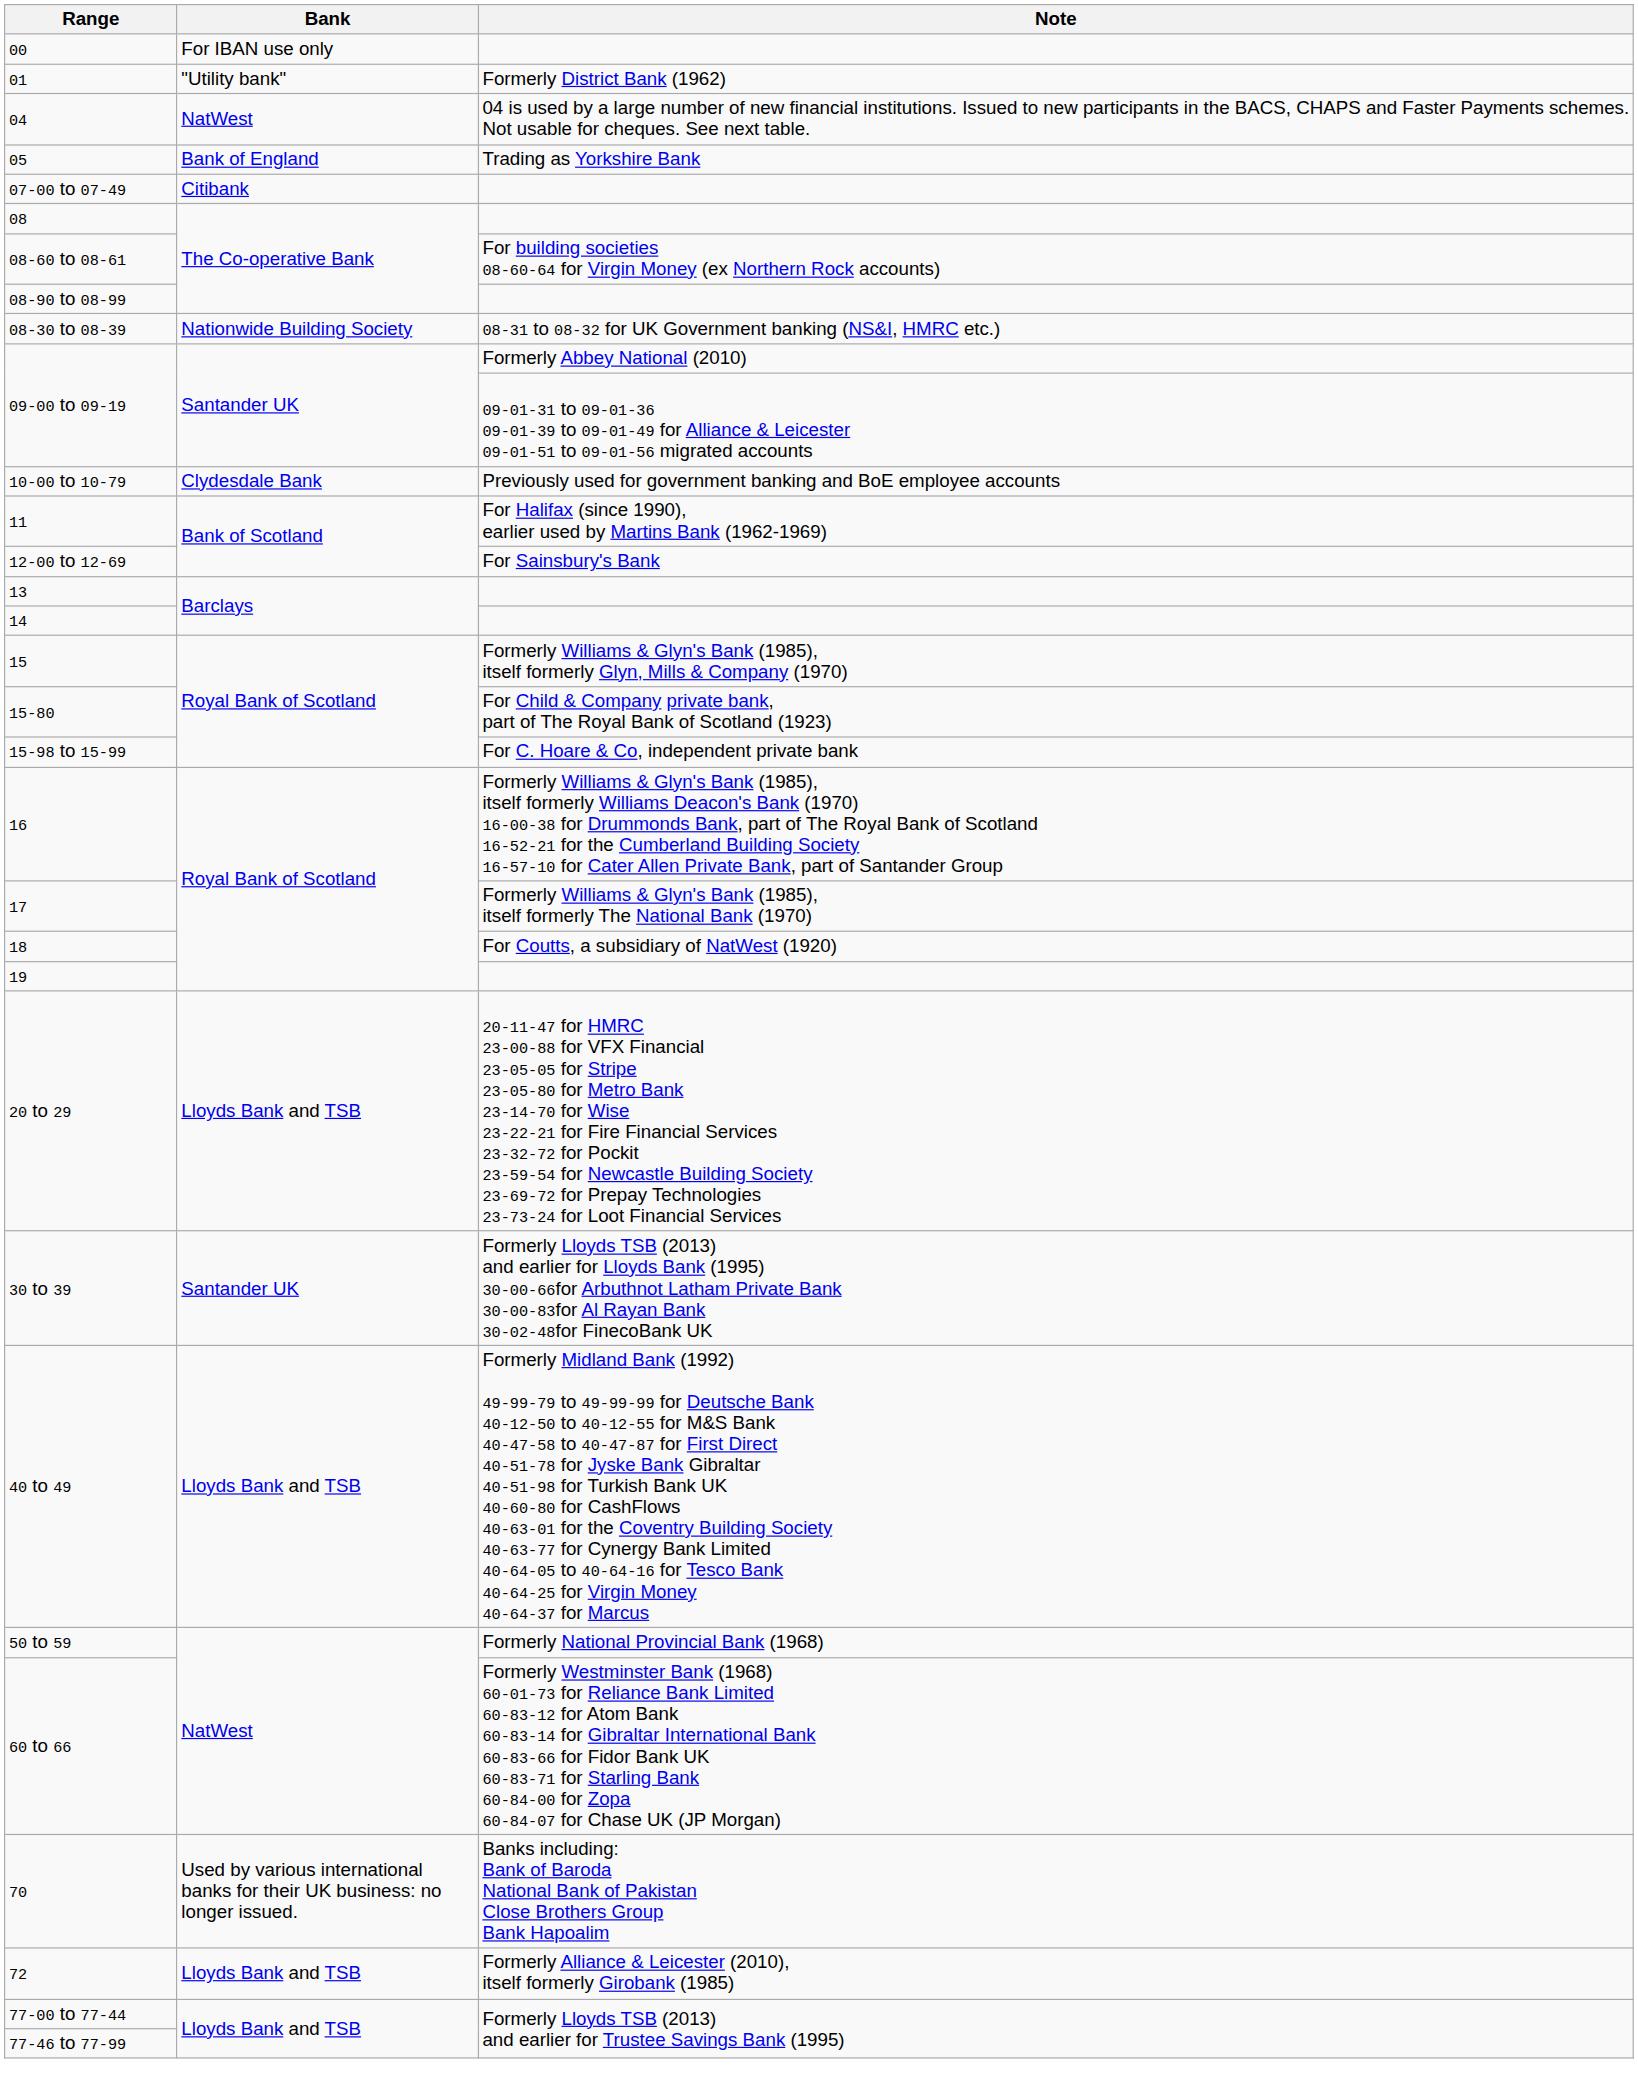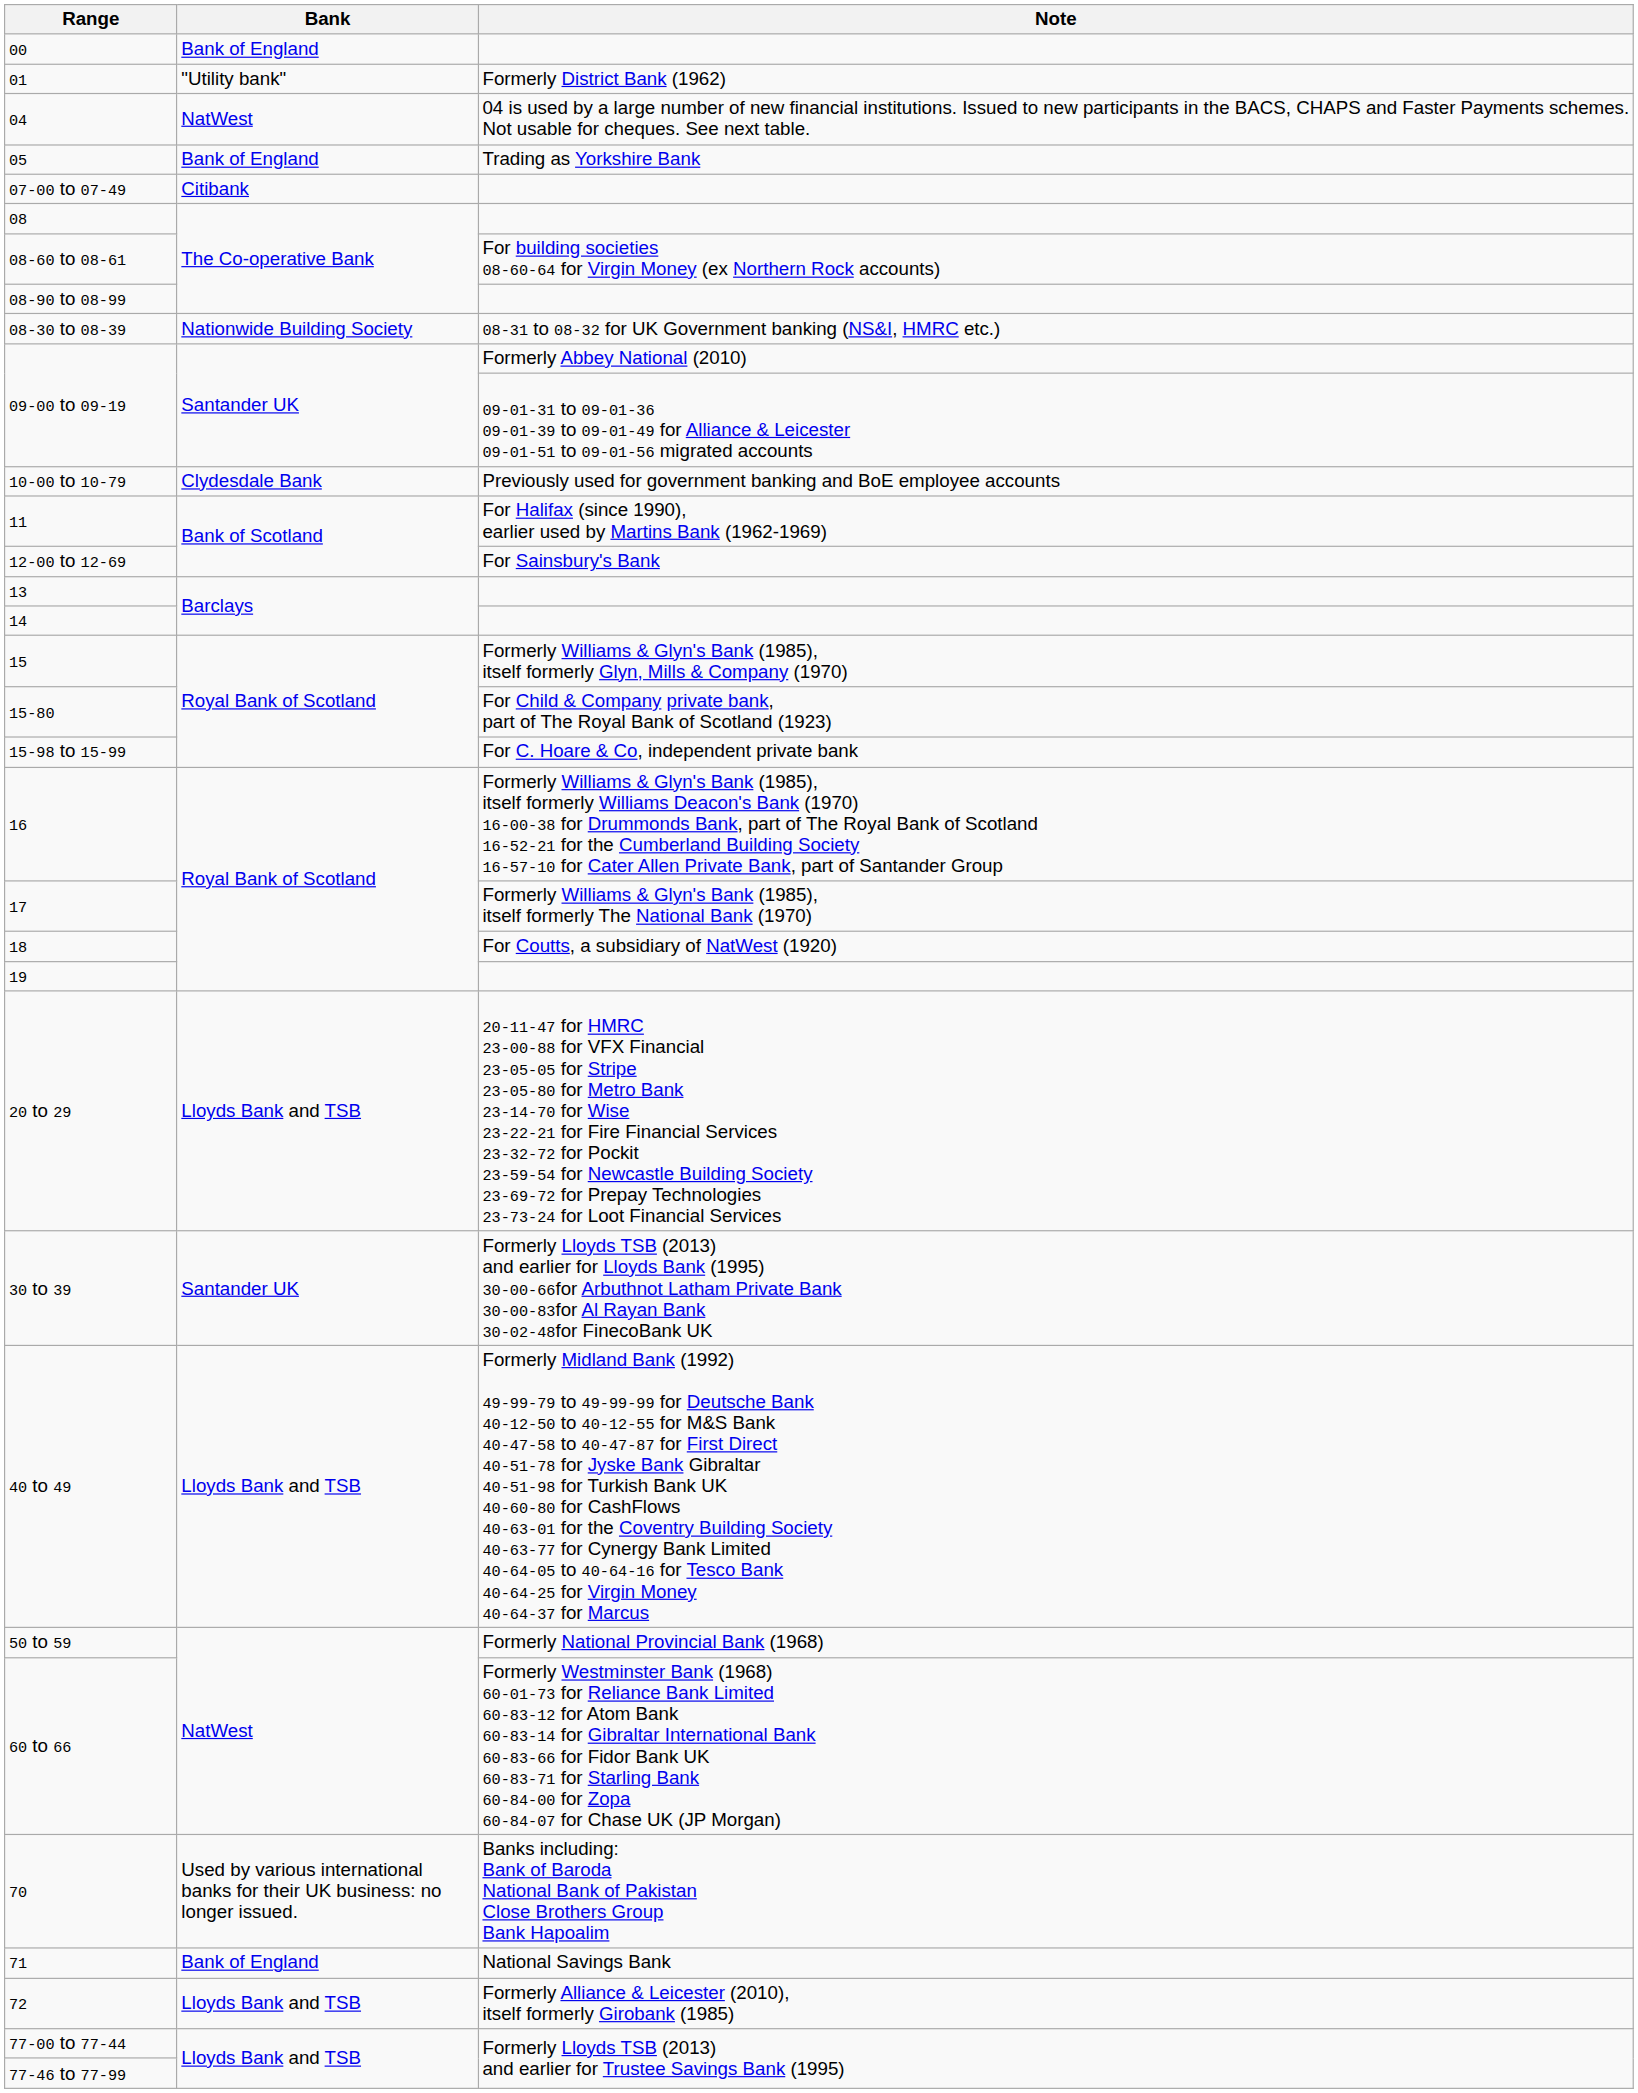00 | Bank: For IBAN use only -> Bank of England
+ row: 71 | Bank of England | National Savings Bank
